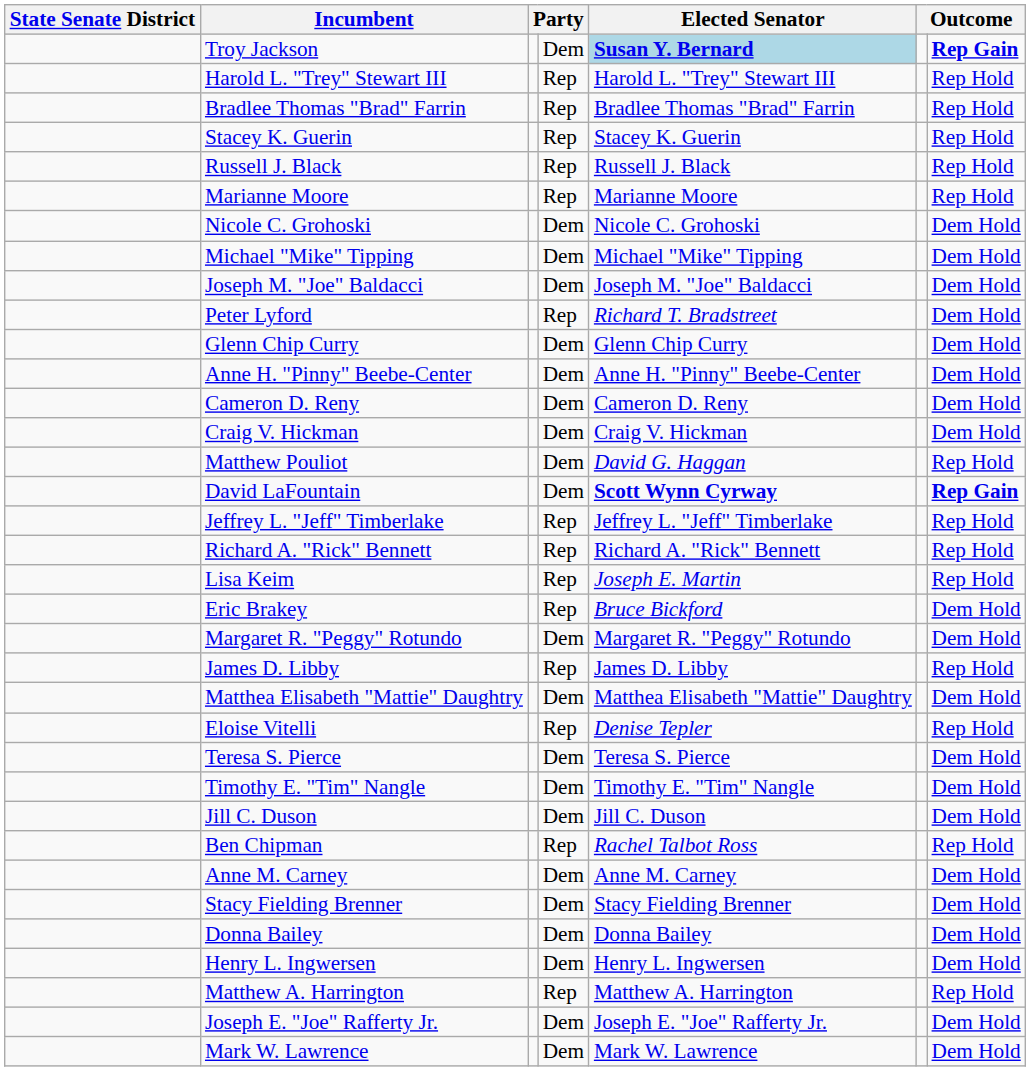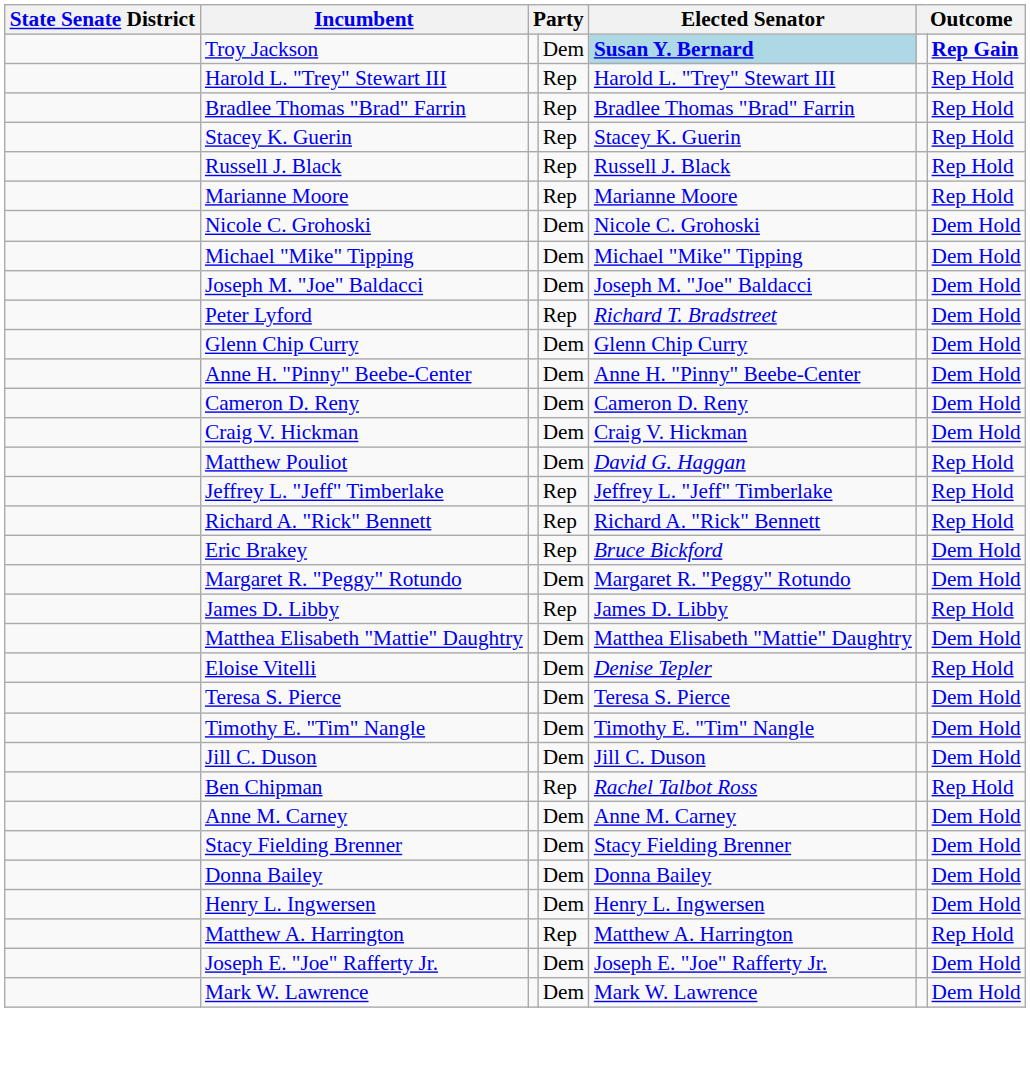- row: David LaFountain | Dem | Scott Wynn Cyrway | Rep Gain
- row: Lisa Keim | Rep | Joseph E. Martin | Rep Hold
Eloise Vitelli | column 4: Rep -> Dem
